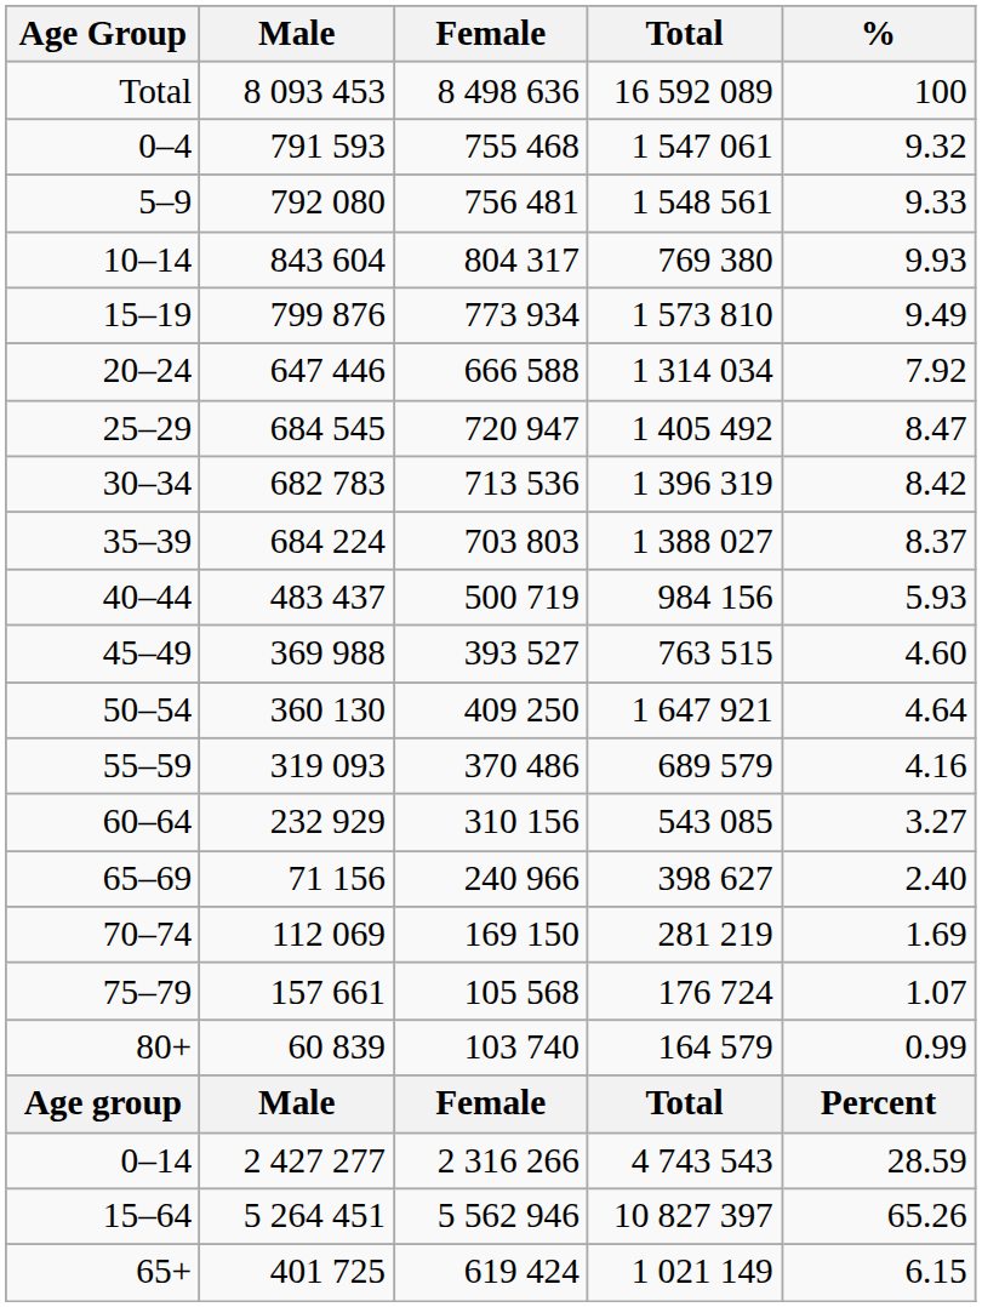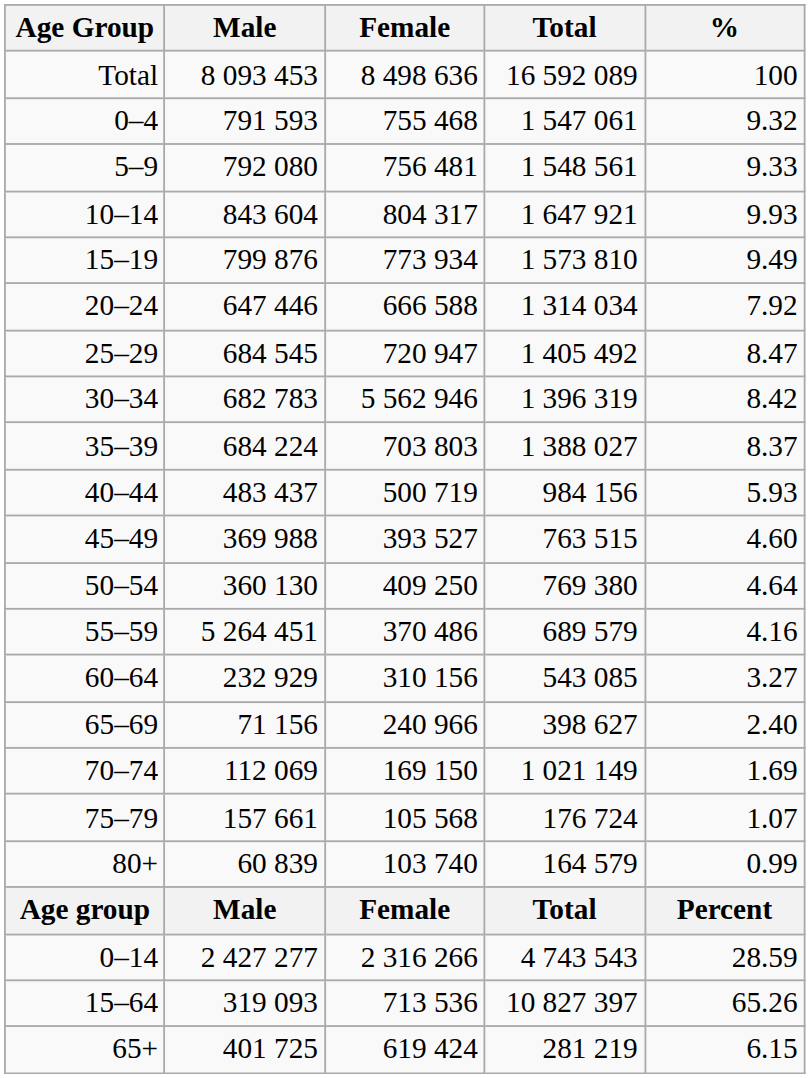10–14 | Total: 769 380 -> 1 647 921
30–34 | Female: 713 536 -> 5 562 946
50–54 | Total: 1 647 921 -> 769 380
55–59 | Male: 319 093 -> 5 264 451
70–74 | Total: 281 219 -> 1 021 149
15–64 | Male: 5 264 451 -> 319 093
15–64 | Female: 5 562 946 -> 713 536
65+ | Total: 1 021 149 -> 281 219
